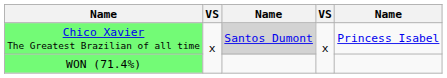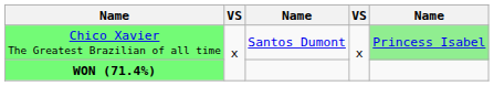Chico Xavier The Greatest Brazilian of all time | column 3: lightgrey background -> no background
Chico Xavier The Greatest Brazilian of all time | column 5: no background -> lightgreen background
WON (71.4%) | column 1: normal -> bold
